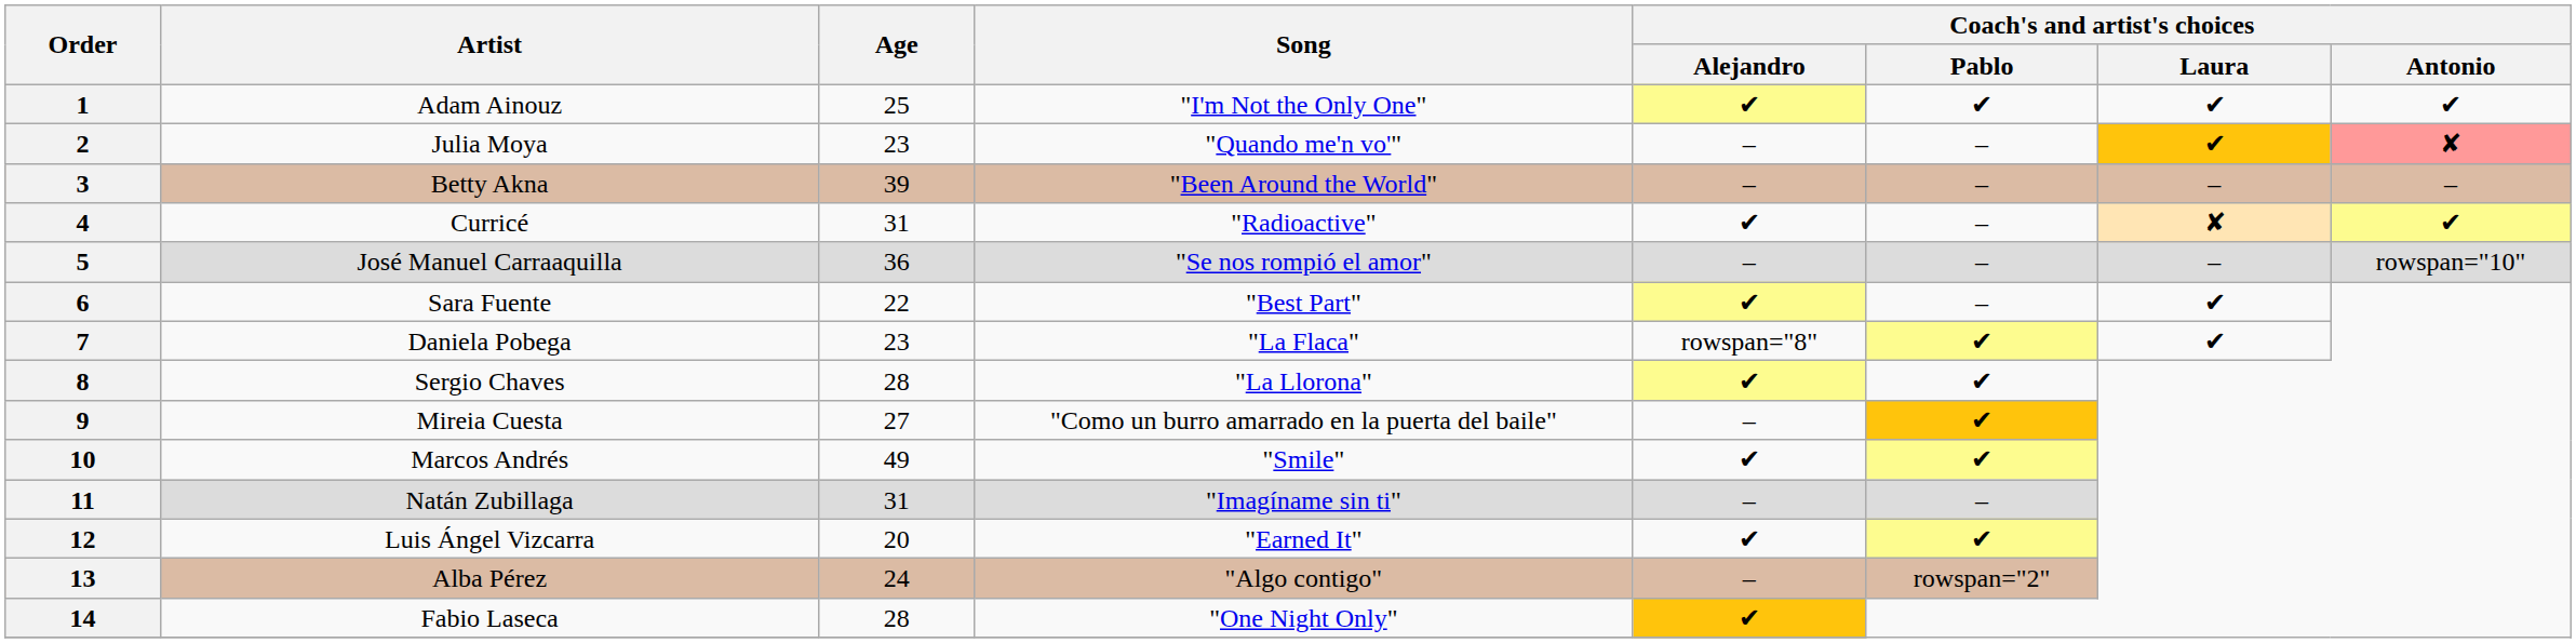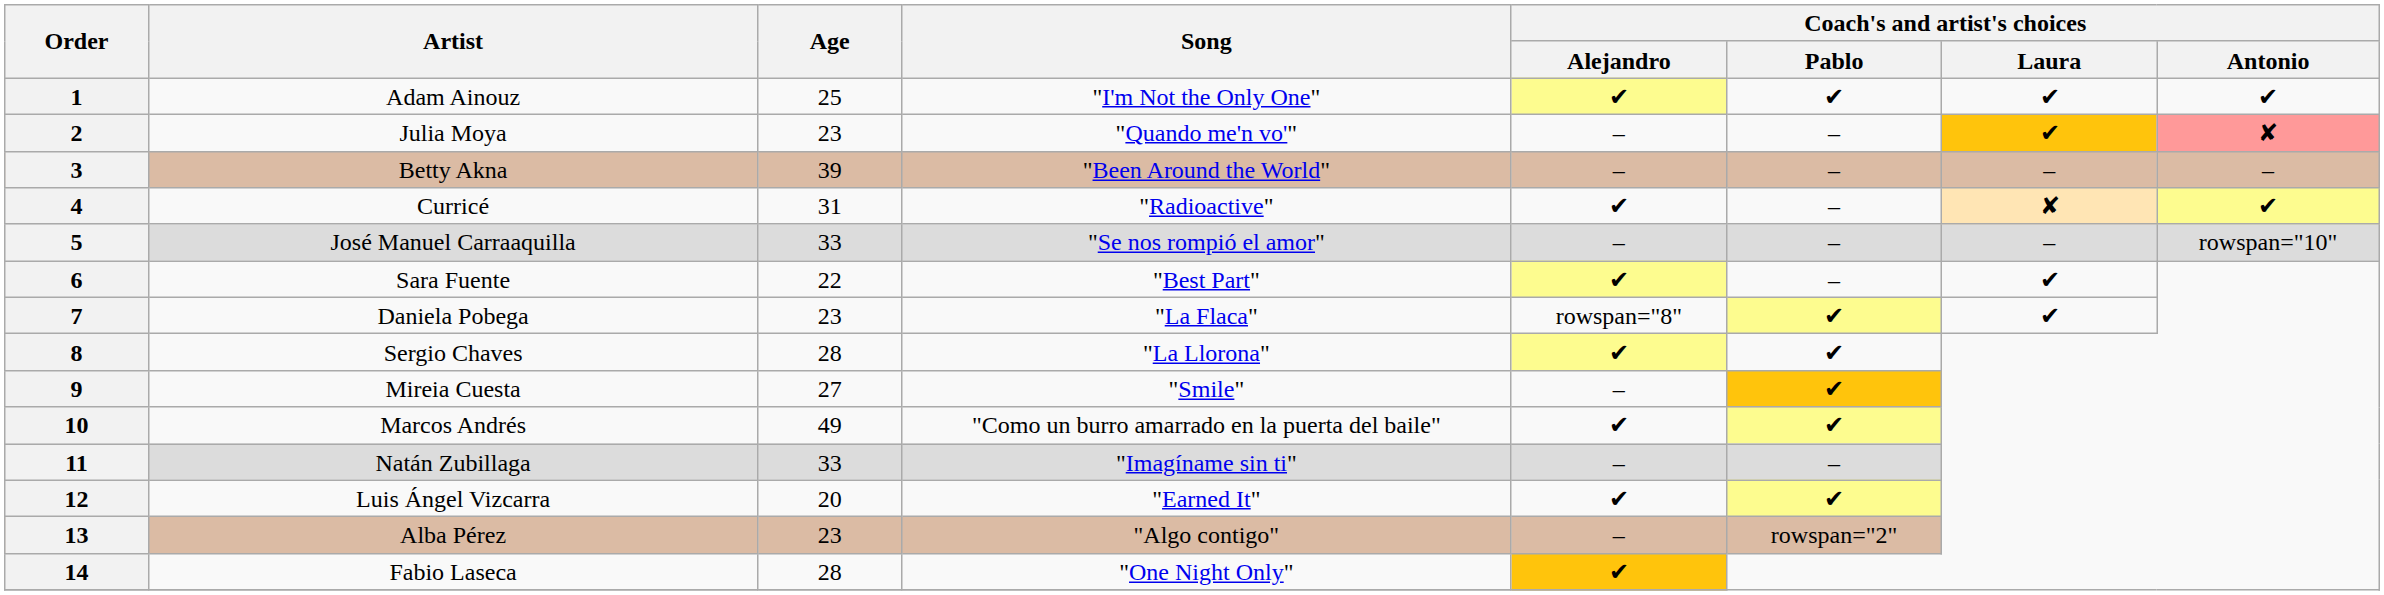5 | Age: 36 -> 33
9 | Song: "Como un burro amarrado en la puerta del baile" -> "Smile"
10 | Song: "Smile" -> "Como un burro amarrado en la puerta del baile"
11 | Age: 31 -> 33
13 | Age: 24 -> 23
